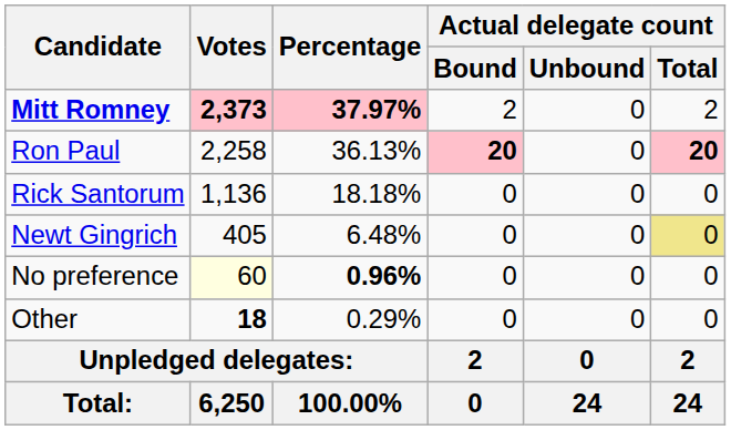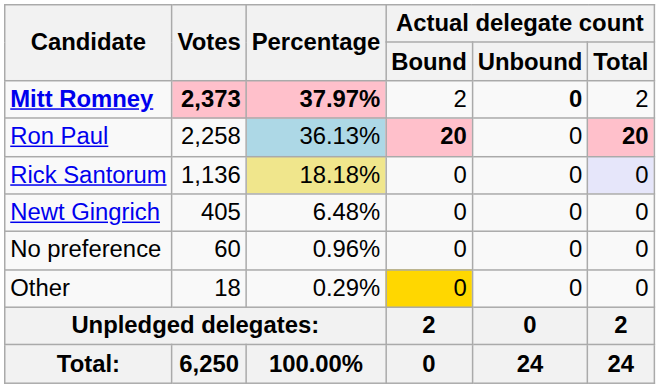Mitt Romney | Actual delegate count / Unbound: normal -> bold
Ron Paul | Percentage: no background -> lightblue background
Rick Santorum | Percentage: no background -> khaki background
Rick Santorum | Actual delegate count / Total: no background -> lavender background
Newt Gingrich | Actual delegate count / Total: khaki background -> no background
No preference | Votes: lightyellow background -> no background
No preference | Percentage: bold -> normal
Other | Votes: bold -> normal
Other | Actual delegate count / Bound: no background -> gold background
